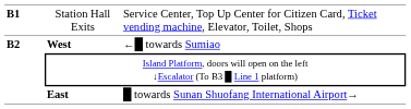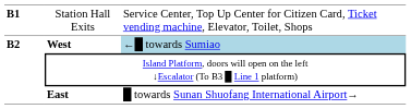West | column 3: no background -> lightblue background
